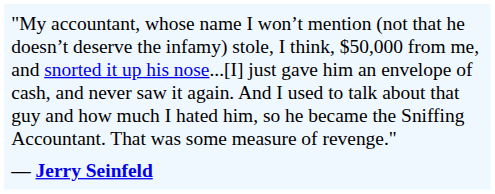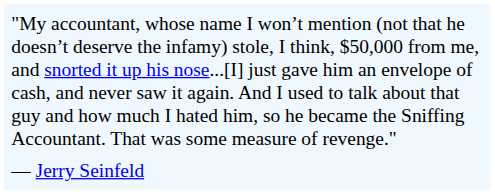row 2 | column 1: bold -> normal
